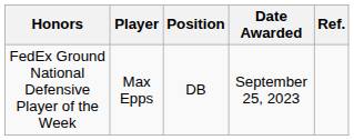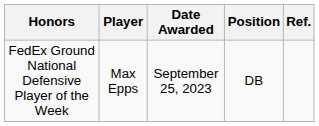columns swapped: Position <-> Date Awarded
